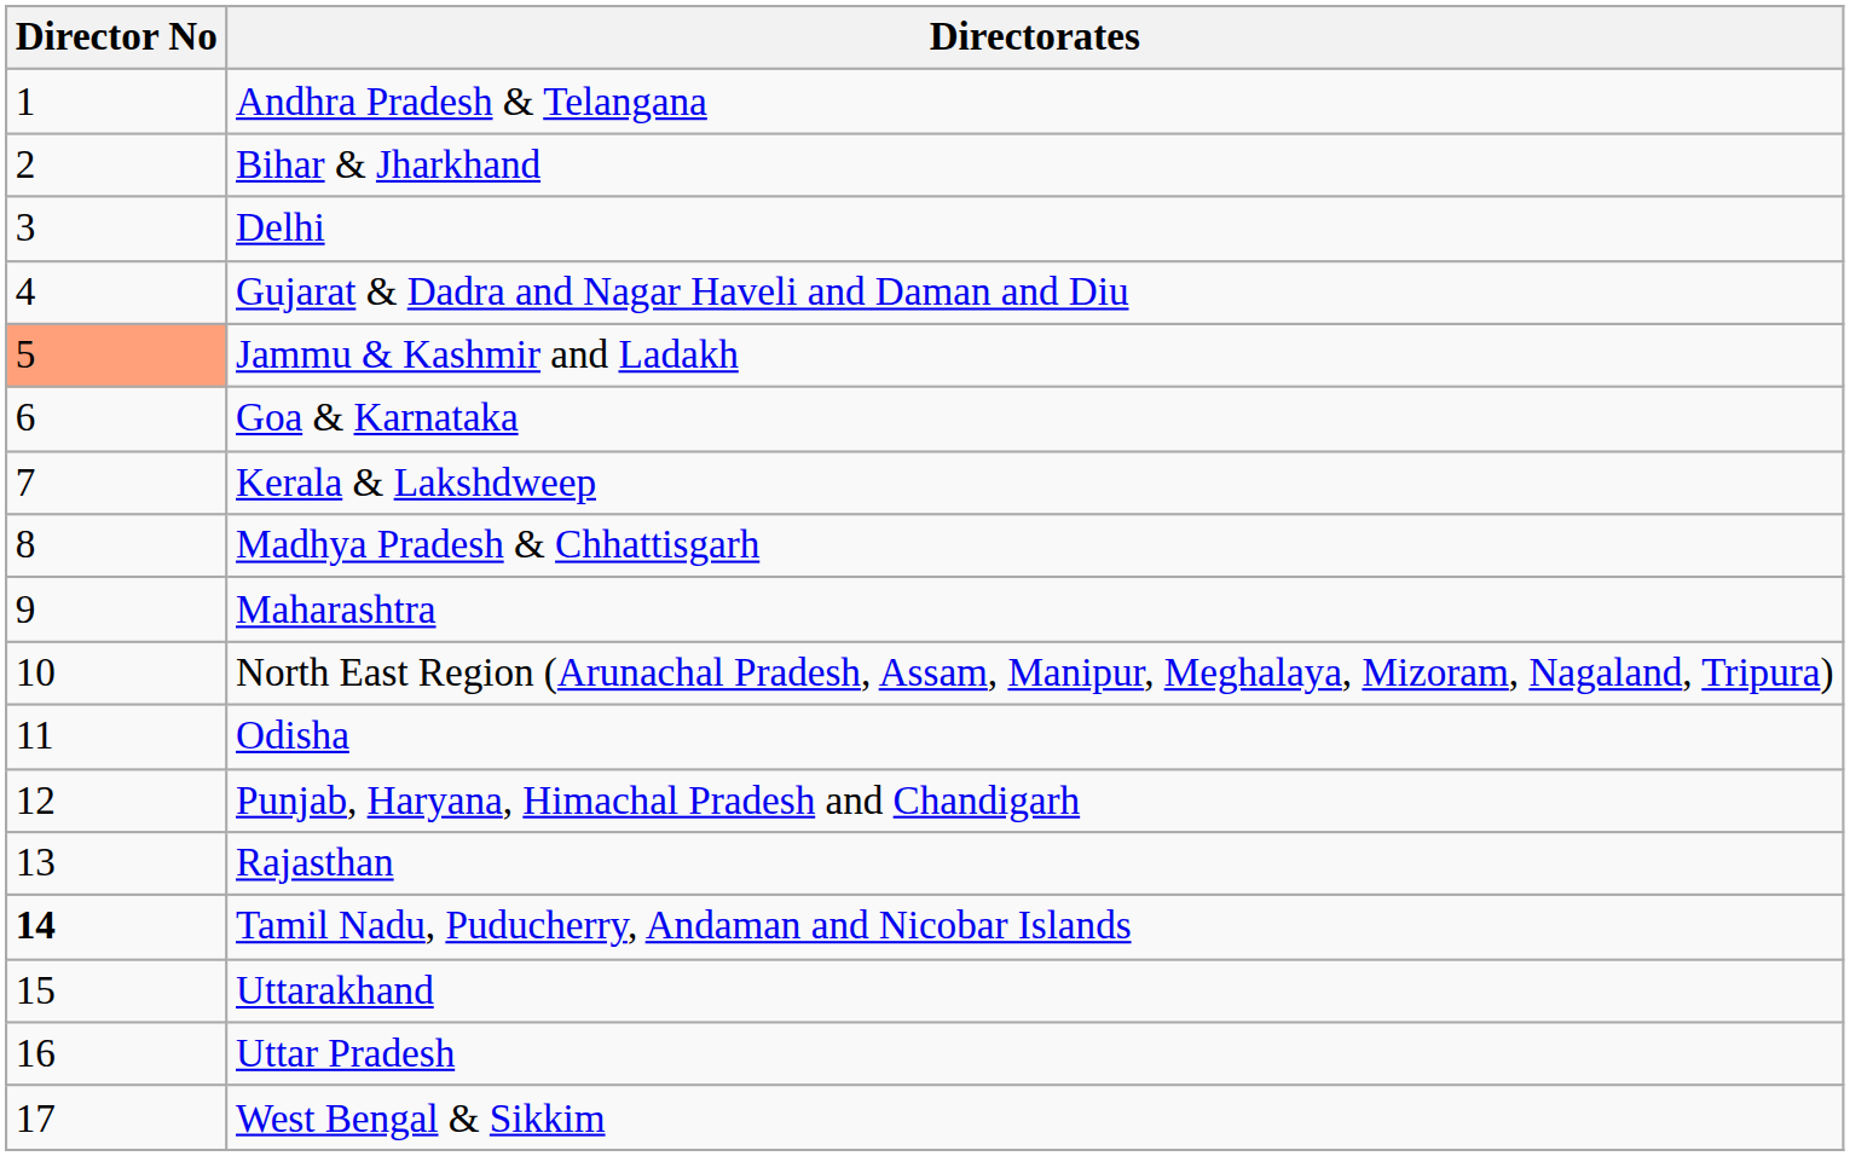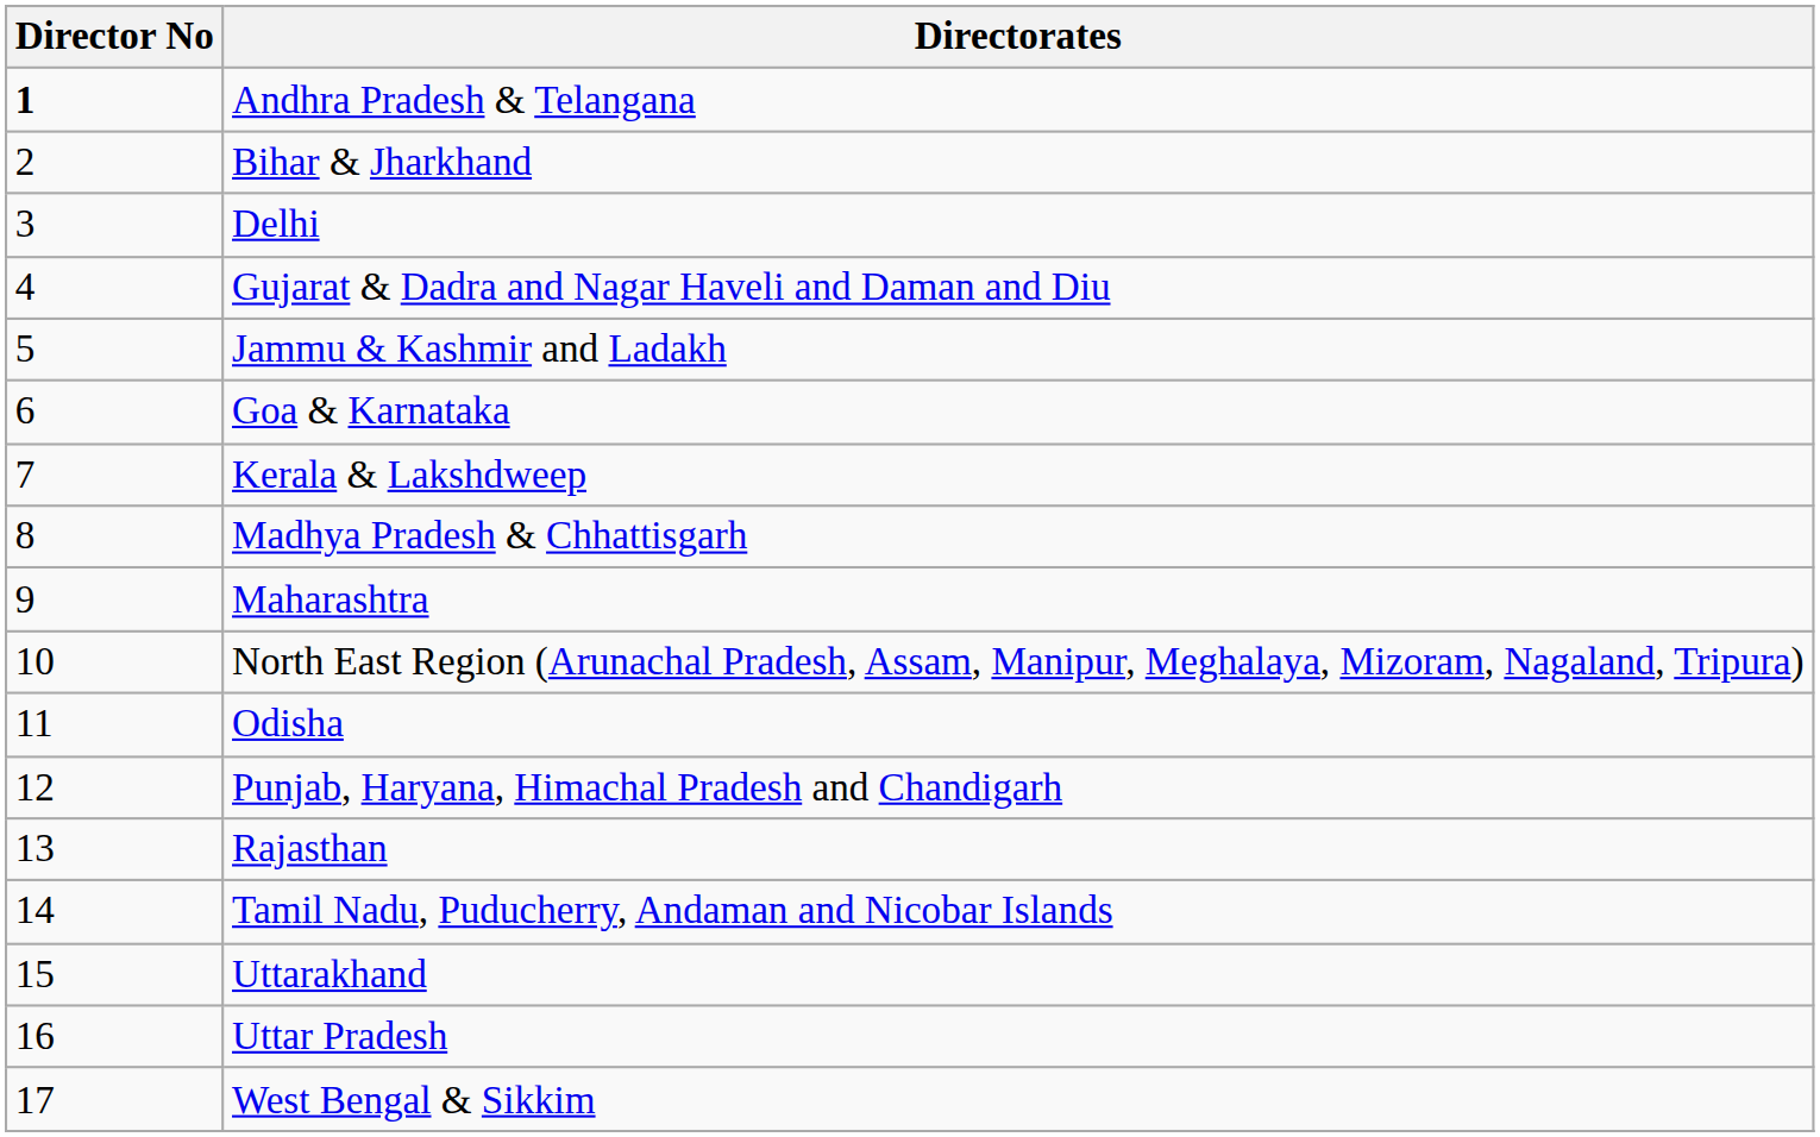Andhra Pradesh & Telangana | Director No: normal -> bold
Jammu & Kashmir and Ladakh | Director No: lightsalmon background -> no background
Tamil Nadu, Puducherry, Andaman and Nicobar Islands | Director No: bold -> normal
